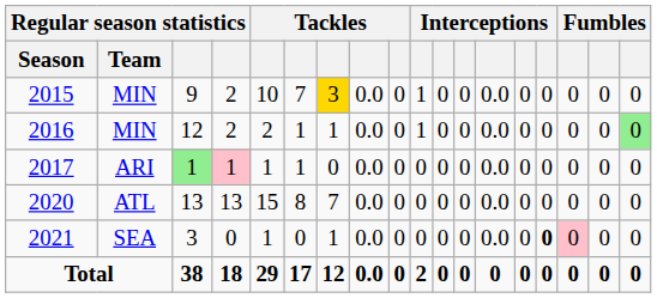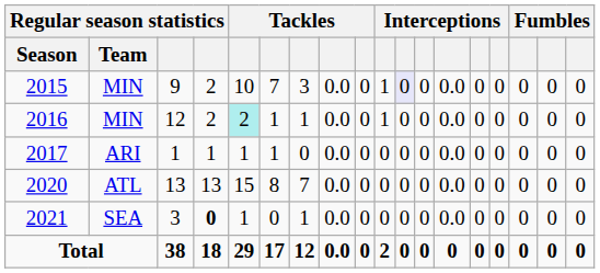2015 | column 7: gold background -> no background
2015 | column 11: no background -> lavender background
2016 | column 5: no background -> paleturquoise background
2016 | column 18: lightgreen background -> no background
2017 | column 3: lightgreen background -> no background
2017 | column 4: pink background -> no background
2021 | column 4: normal -> bold
2021 | column 15: bold -> normal
2021 | column 16: pink background -> no background
